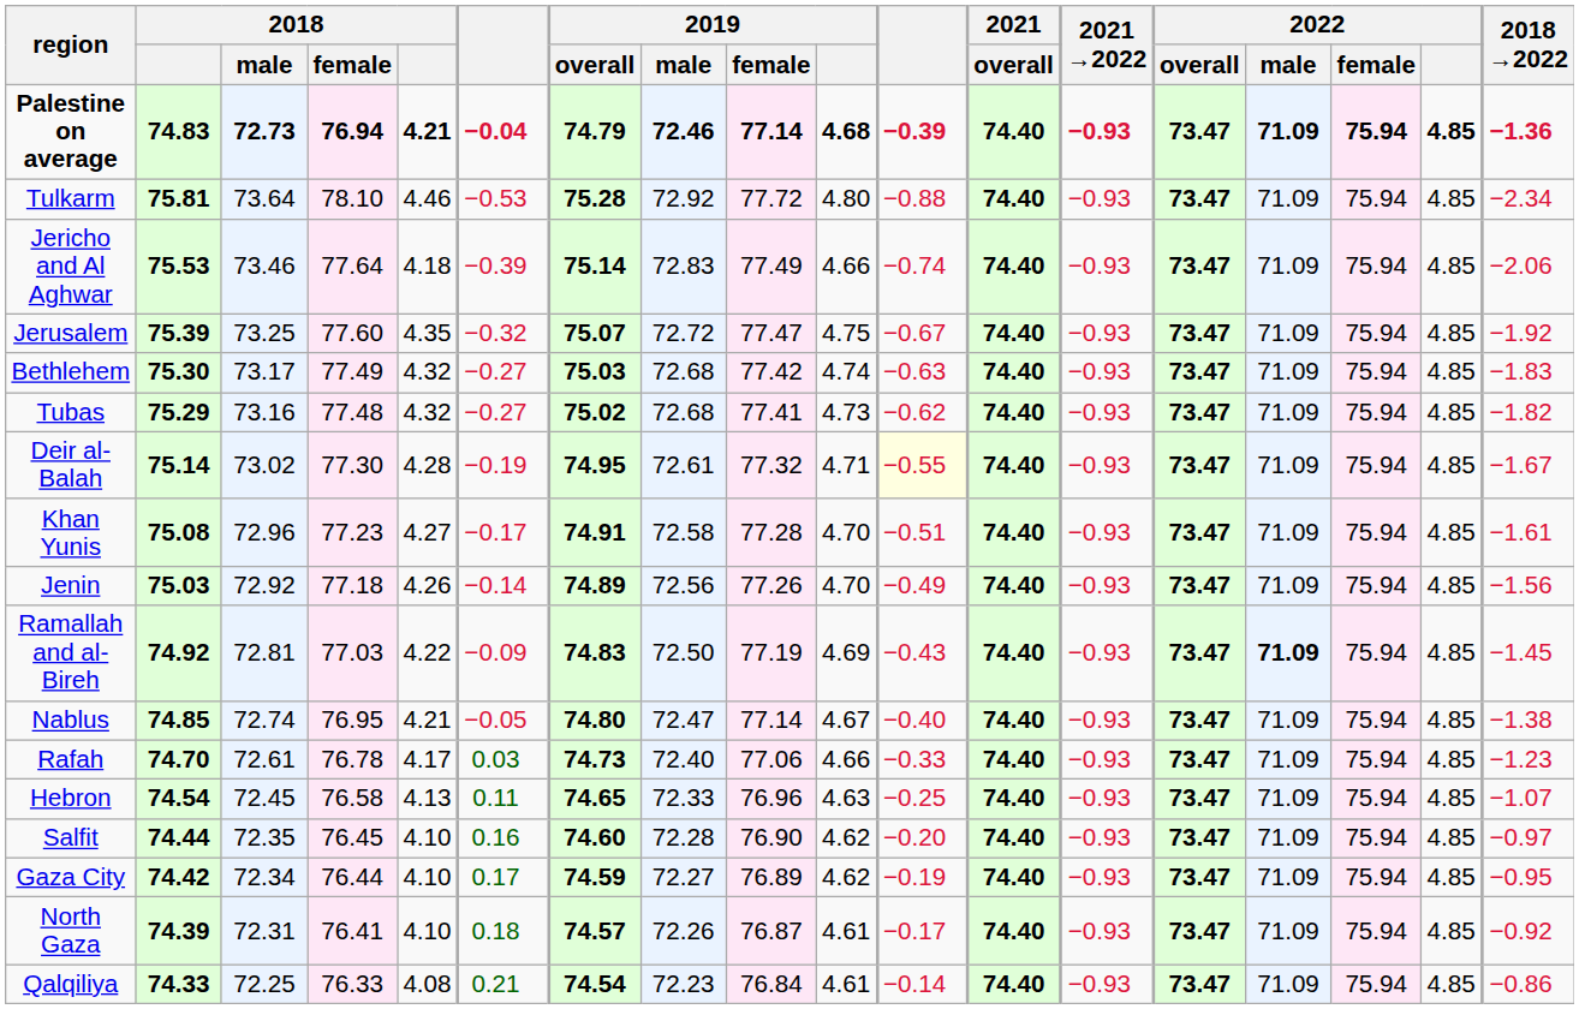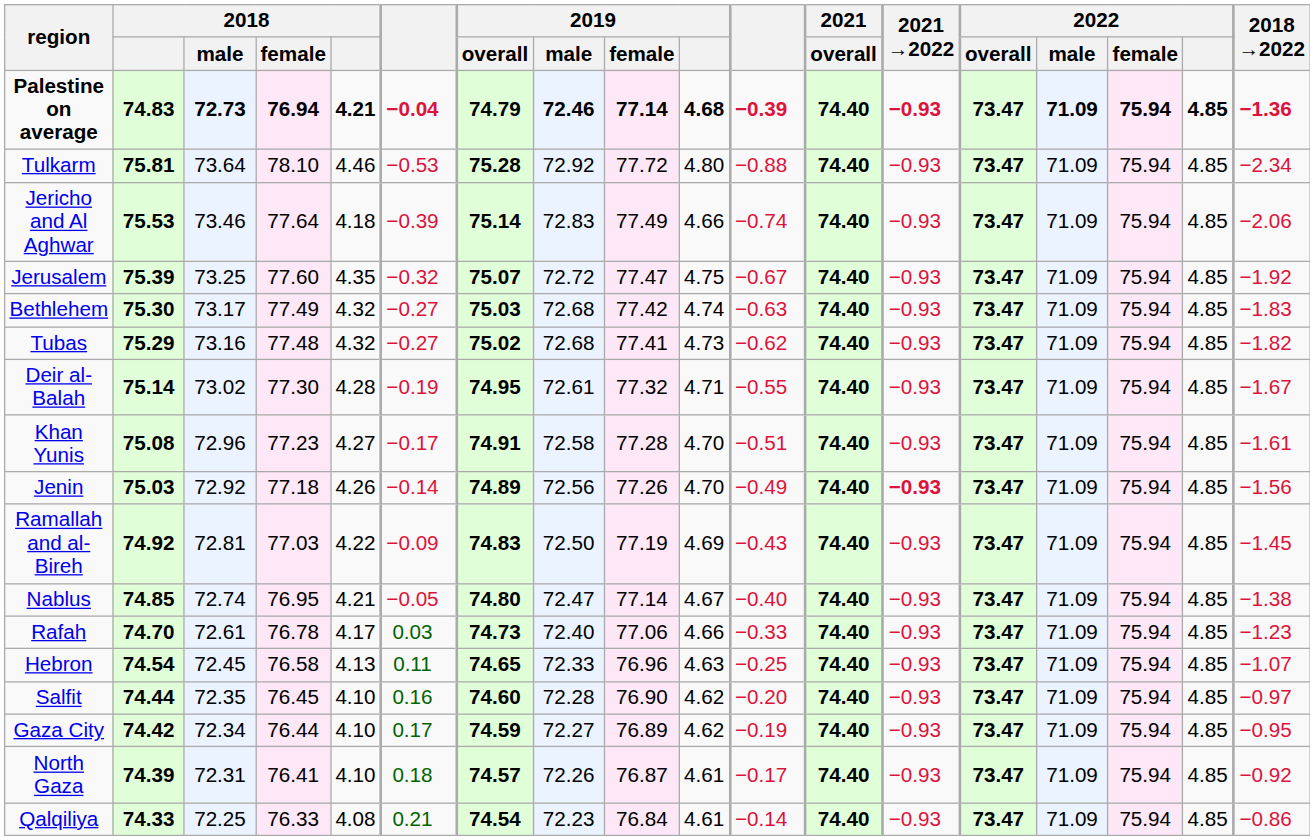Deir al-Balah | column 11: lightyellow background -> no background
Jenin | 2021 →2022: normal -> bold
Ramallah and al-Bireh | 2022 / male: bold -> normal
